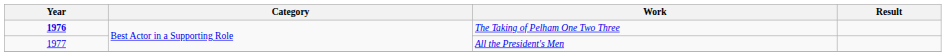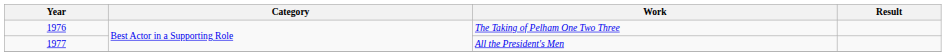The Taking of Pelham One Two Three | Year: bold -> normal
